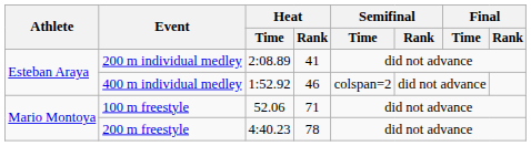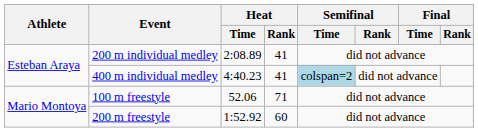400 m individual medley | Heat / Time: 1:52.92 -> 4:40.23
400 m individual medley | Heat / Rank: 46 -> 41
400 m individual medley | Semifinal / Time: no background -> lightblue background
200 m freestyle | Heat / Time: 4:40.23 -> 1:52.92
200 m freestyle | Heat / Rank: 78 -> 60
